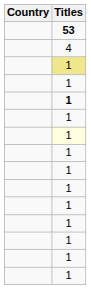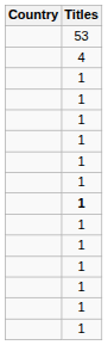row 2 | Titles: bold -> normal
row 4 | Titles: khaki background -> no background
row 6 | Titles: bold -> normal
row 8 | Titles: lightyellow background -> no background
row 10 | Titles: normal -> bold
